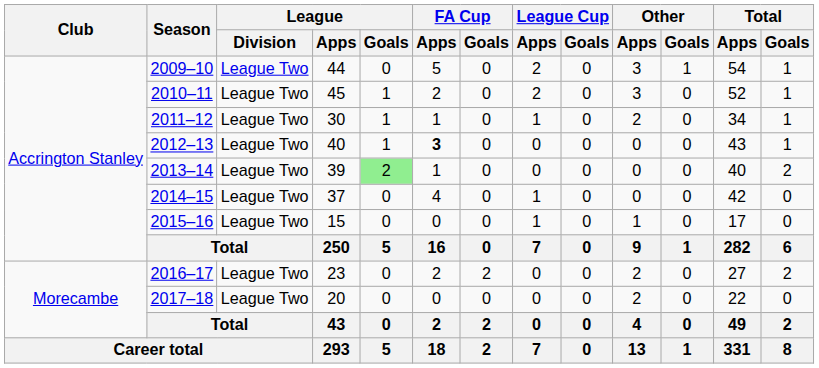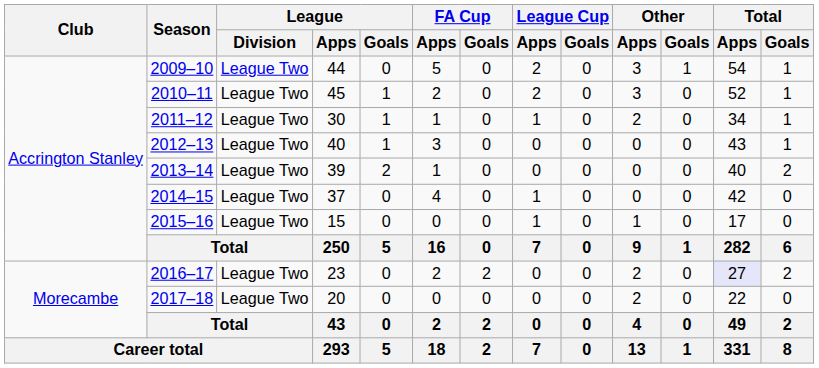2012–13 | FA Cup / Apps: bold -> normal
2013–14 | League / Goals: lightgreen background -> no background
2016–17 | Total / Apps: no background -> lavender background
